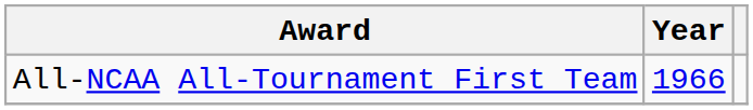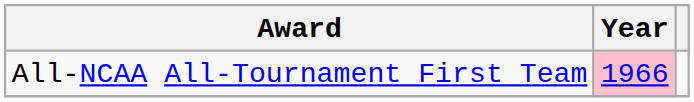row 2 | Year: no background -> pink background
